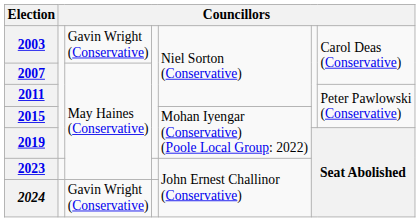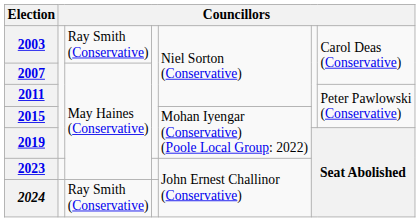2003 | column 3: Gavin Wright (Conservative) -> Ray Smith (Conservative)
2024 | column 3: Gavin Wright (Conservative) -> Ray Smith (Conservative)
